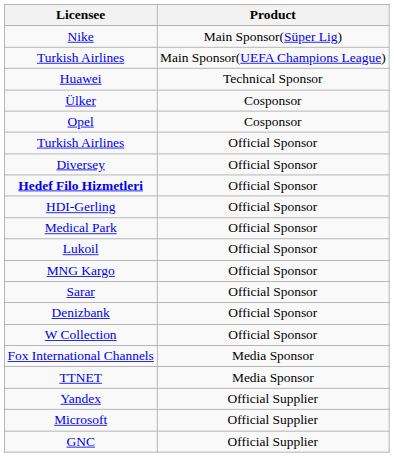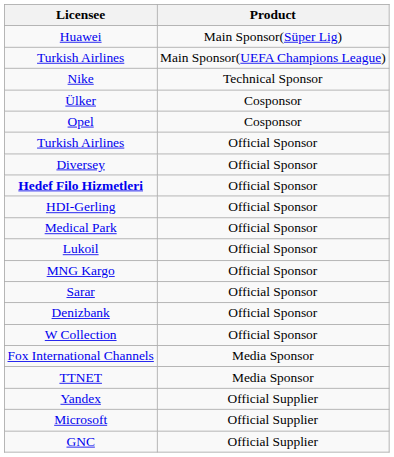row 2 | Licensee: Nike -> Huawei
row 4 | Licensee: Huawei -> Nike
